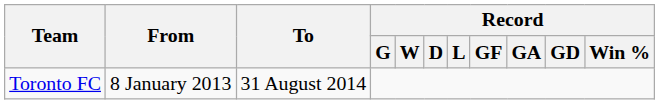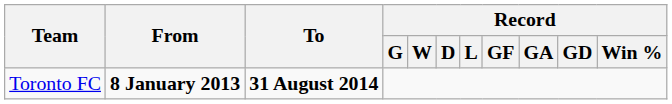Toronto FC | From: normal -> bold
Toronto FC | To: normal -> bold
